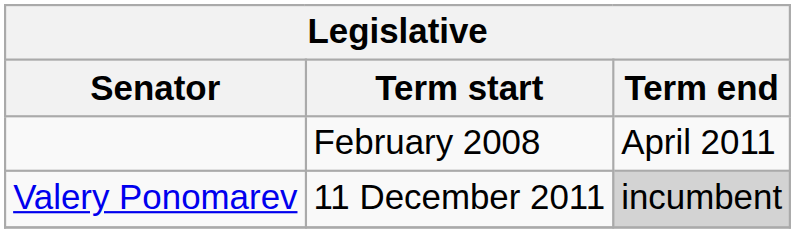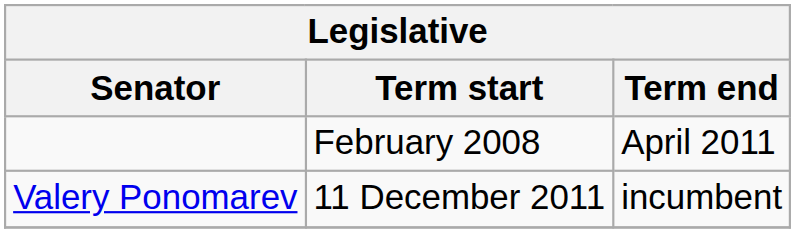Valery Ponomarev | Term end: lightgrey background -> no background
